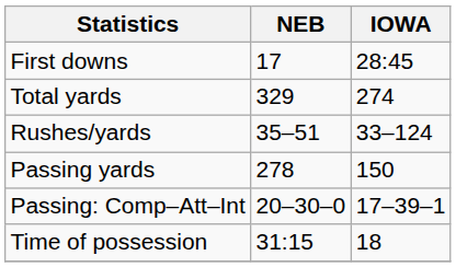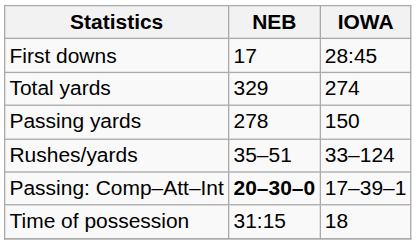rows swapped: Rushes/yards <-> Passing yards
Passing: Comp–Att–Int | NEB: normal -> bold
